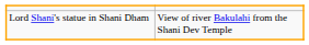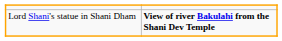Lord Shani's statue in Shani Dham | column 2: normal -> bold
